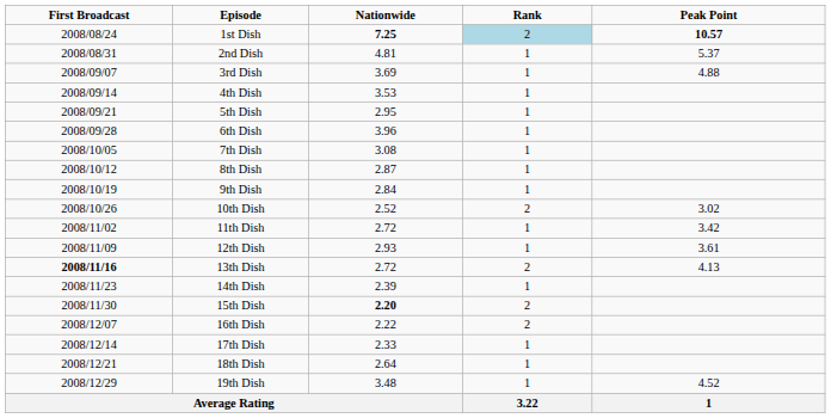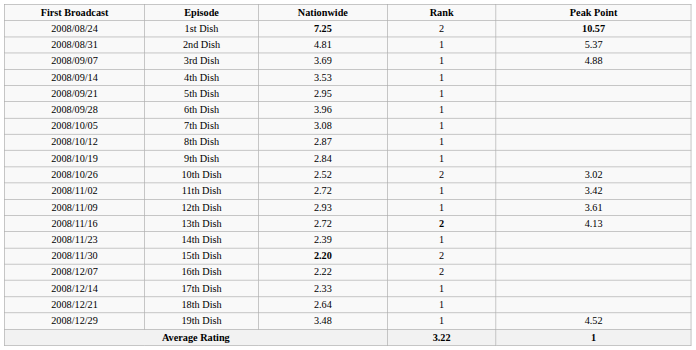1st Dish | Rank: lightblue background -> no background
13th Dish | First Broadcast: bold -> normal
13th Dish | Rank: normal -> bold
